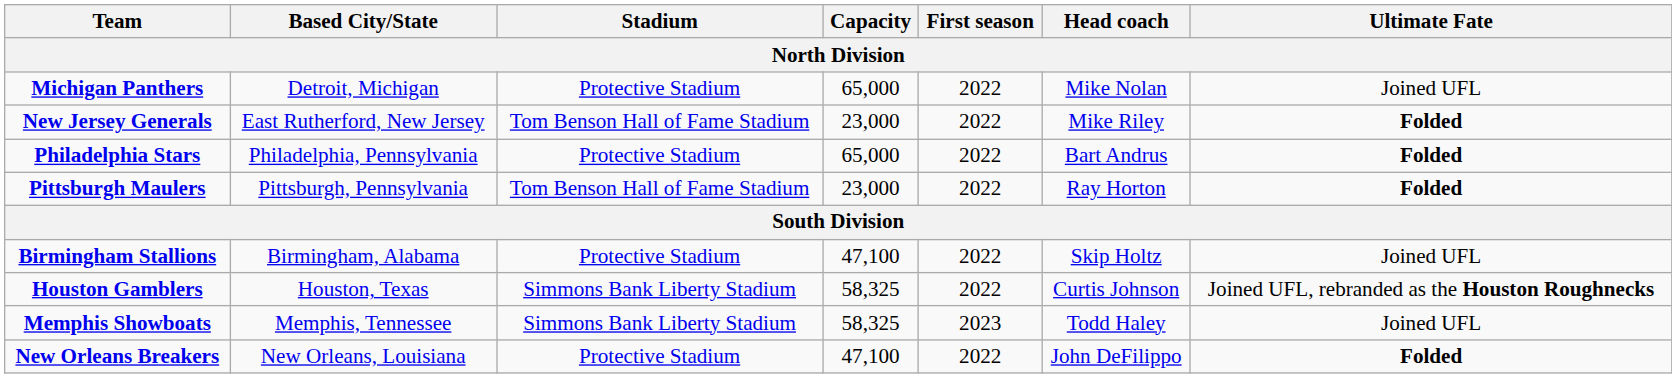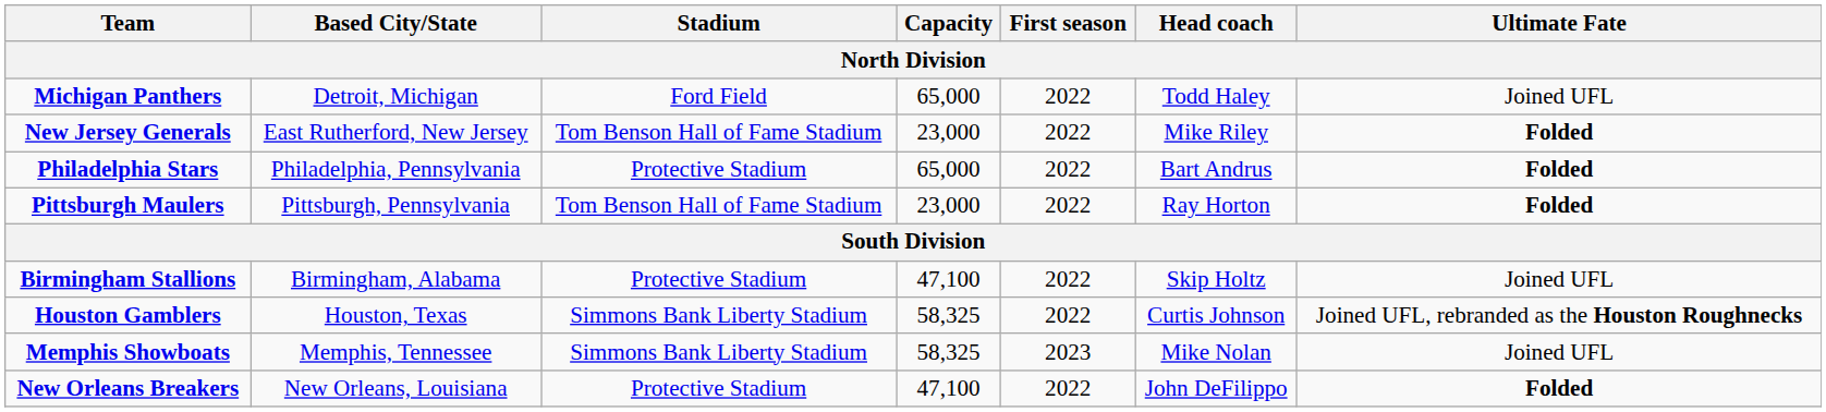Michigan Panthers | Stadium: Protective Stadium -> Ford Field
Michigan Panthers | Head coach: Mike Nolan -> Todd Haley
Memphis Showboats | Head coach: Todd Haley -> Mike Nolan
